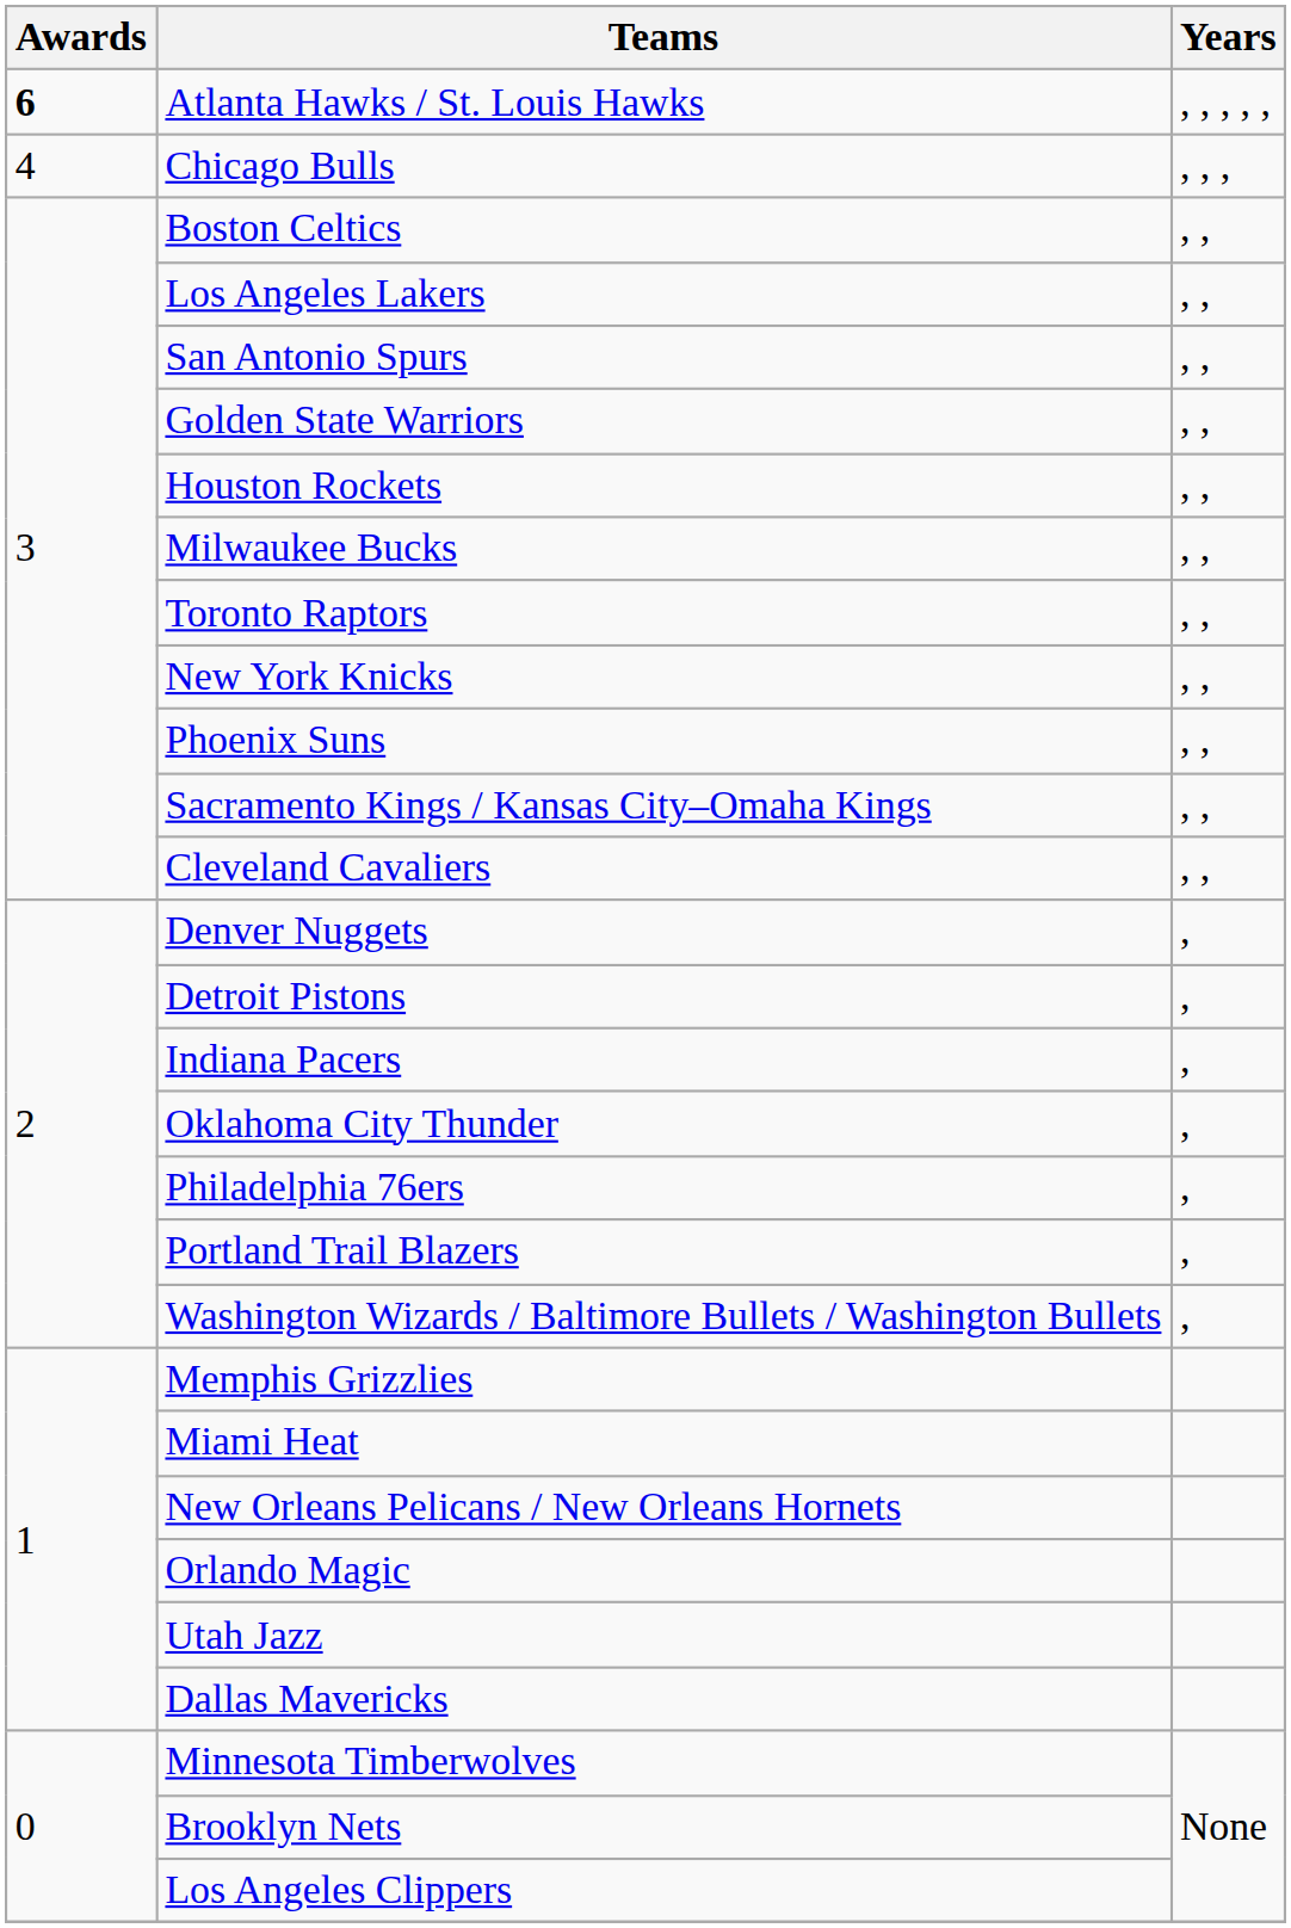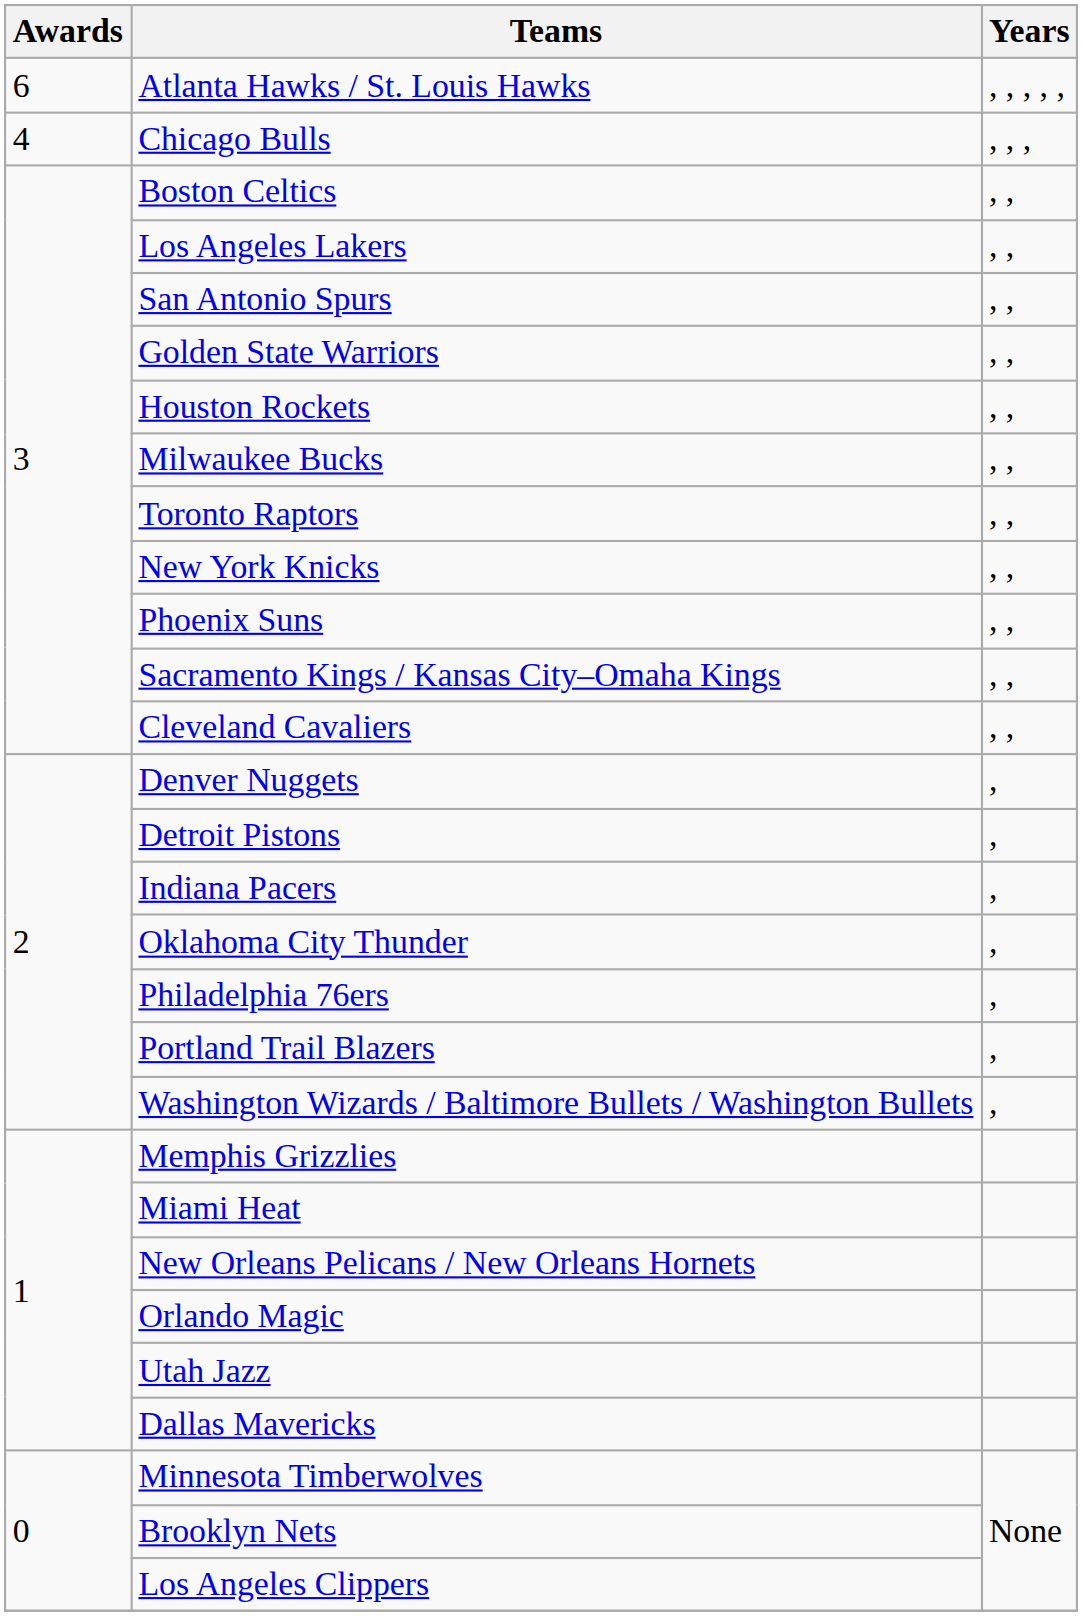Atlanta Hawks / St. Louis Hawks | Awards: bold -> normal
